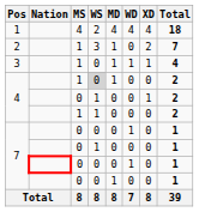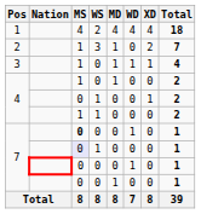row 5 | WS: lightgrey background -> no background
row 8 | MS: normal -> bold
row 9 | MS: no background -> lavender background
